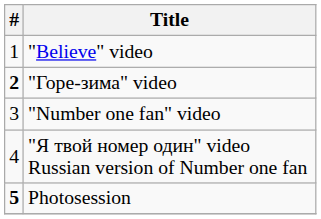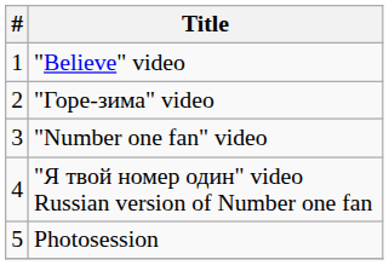"Горе-зима" video | #: bold -> normal
Photosession | #: bold -> normal
